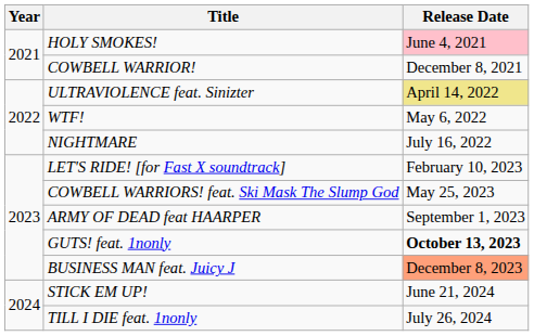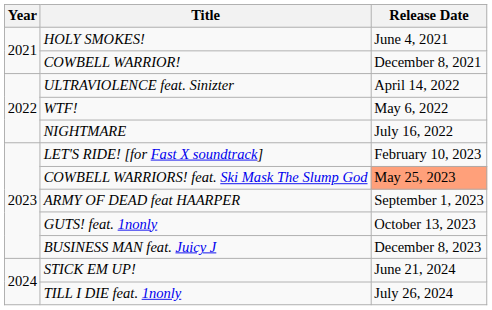HOLY SMOKES! | Release Date: pink background -> no background
ULTRAVIOLENCE feat. Sinizter | Release Date: khaki background -> no background
COWBELL WARRIORS! feat. Ski Mask The Slump God | Release Date: no background -> lightsalmon background
GUTS! feat. 1nonly | Release Date: bold -> normal
BUSINESS MAN feat. Juicy J | Release Date: lightsalmon background -> no background
